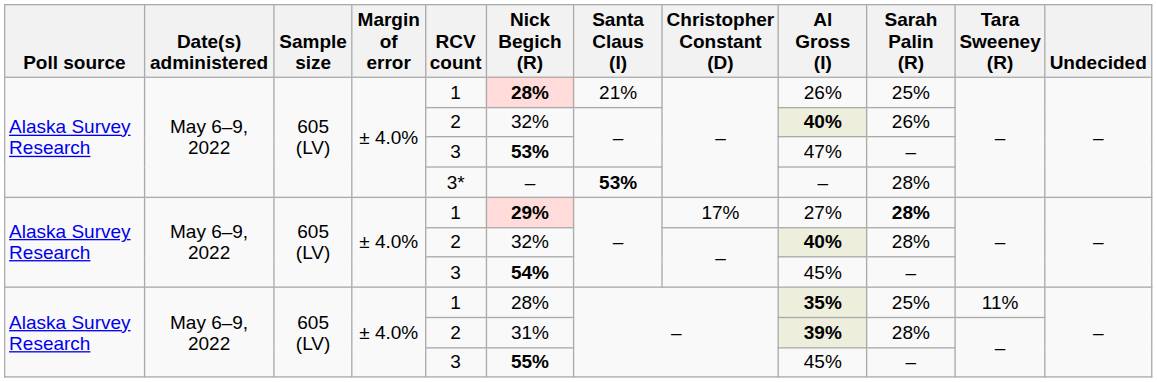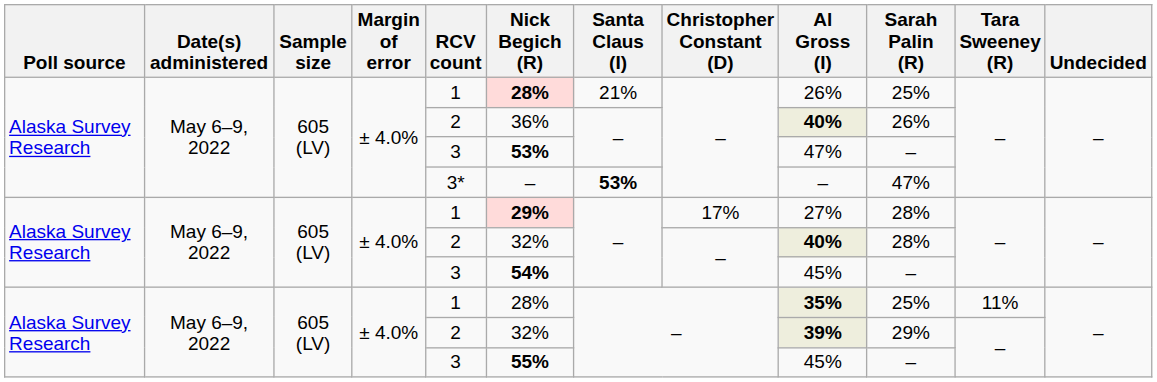row 3 | Nick Begich (R): 32% -> 36%
row 5 | Sarah Palin (R): 28% -> 47%
row 6 | Sarah Palin (R): bold -> normal
row 10 | Nick Begich (R): 31% -> 32%
row 10 | Sarah Palin (R): 28% -> 29%
